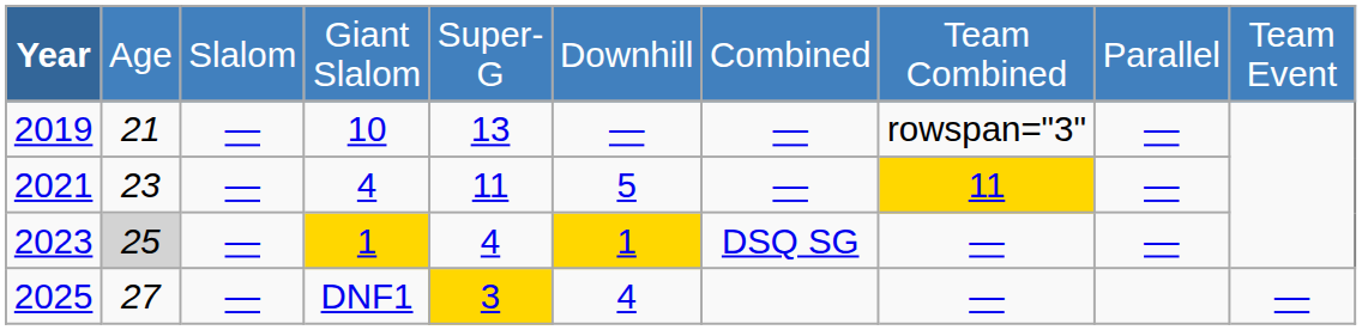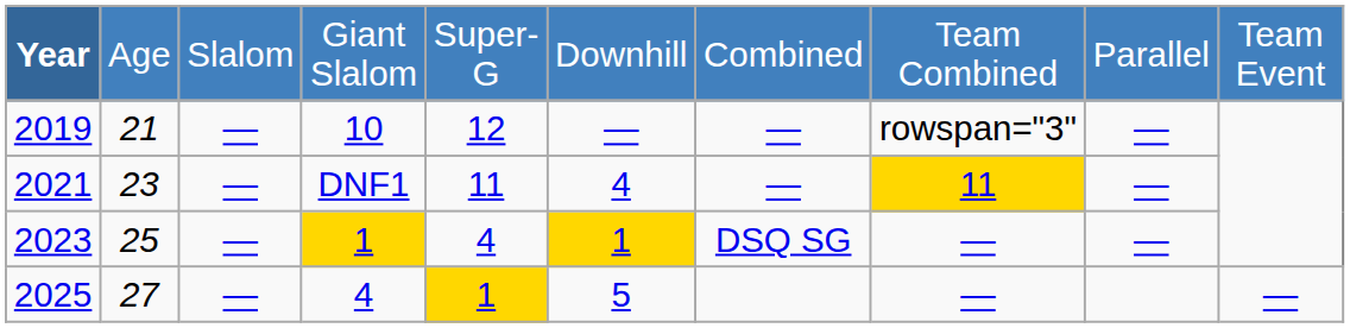2019 | column 5: 13 -> 12
2021 | column 4: 4 -> DNF1
2021 | column 6: 5 -> 4
2023 | column 2: lightgrey background -> no background
2025 | column 4: DNF1 -> 4
2025 | column 5: 3 -> 1
2025 | column 6: 4 -> 5
